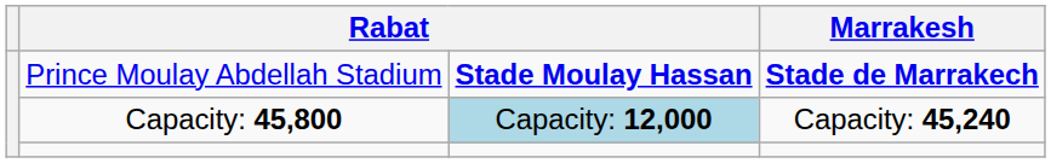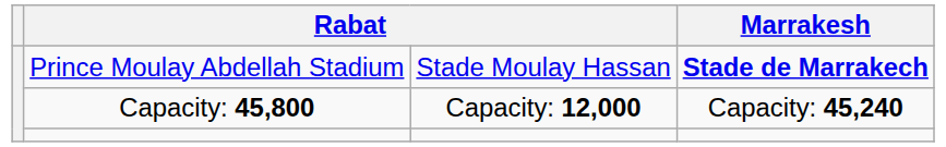Prince Moulay Abdellah Stadium | column 3: bold -> normal
Capacity: 45,800 | column 3: lightblue background -> no background
